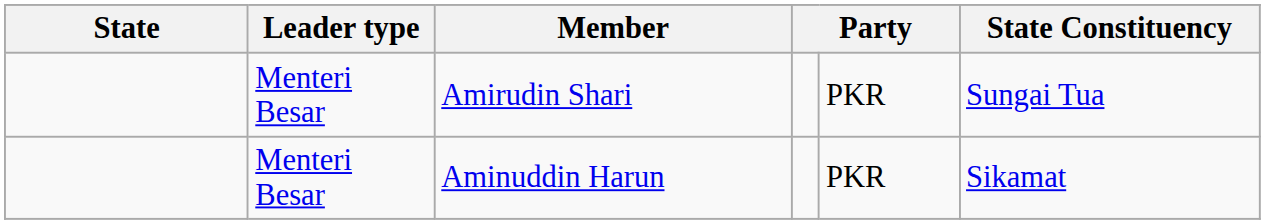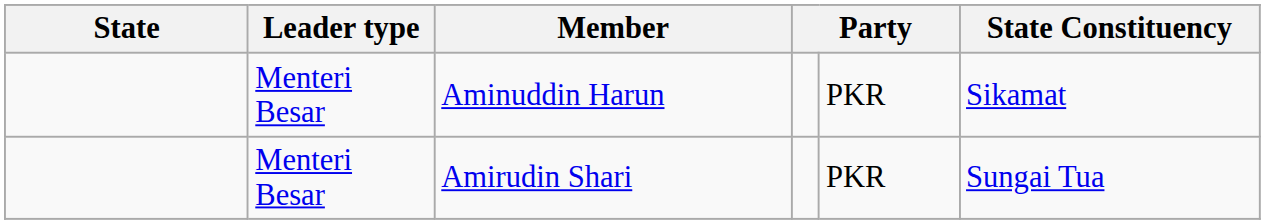rows swapped: Aminuddin Harun <-> Amirudin Shari
